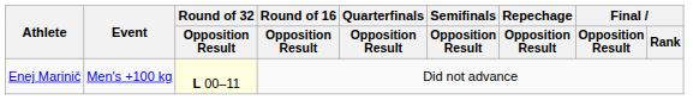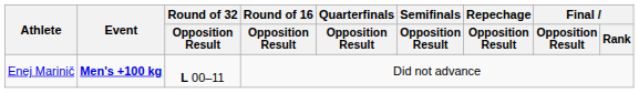Enej Marinič | Event: normal -> bold
Enej Marinič | Round of 32 / Opposition Result: lightyellow background -> no background
